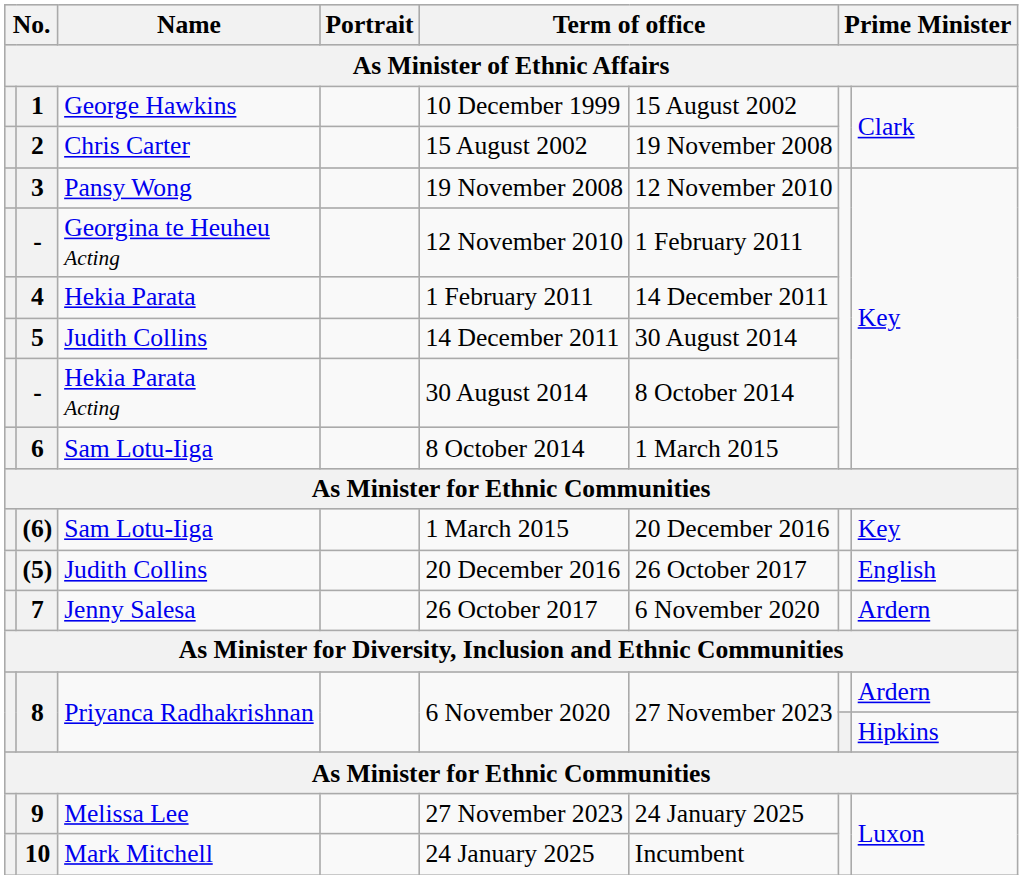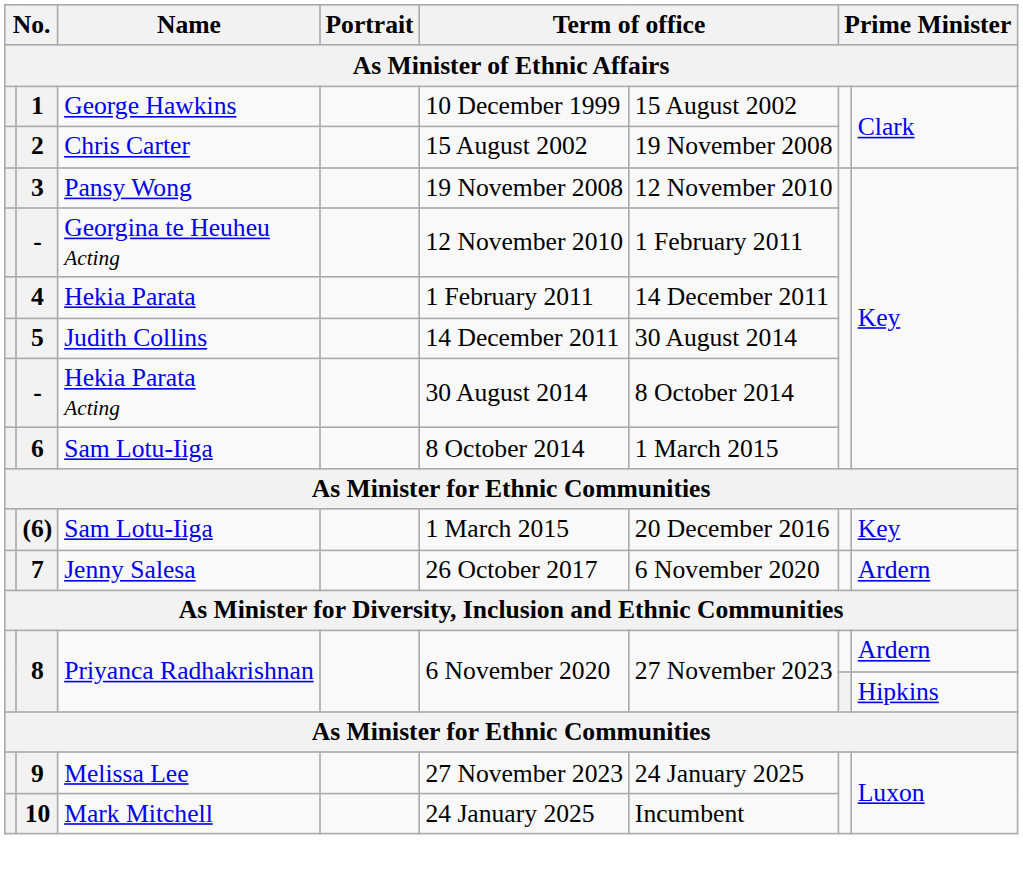- row: (5) | Judith Collins | 20 December 2016 | 26 October 2017 | English
